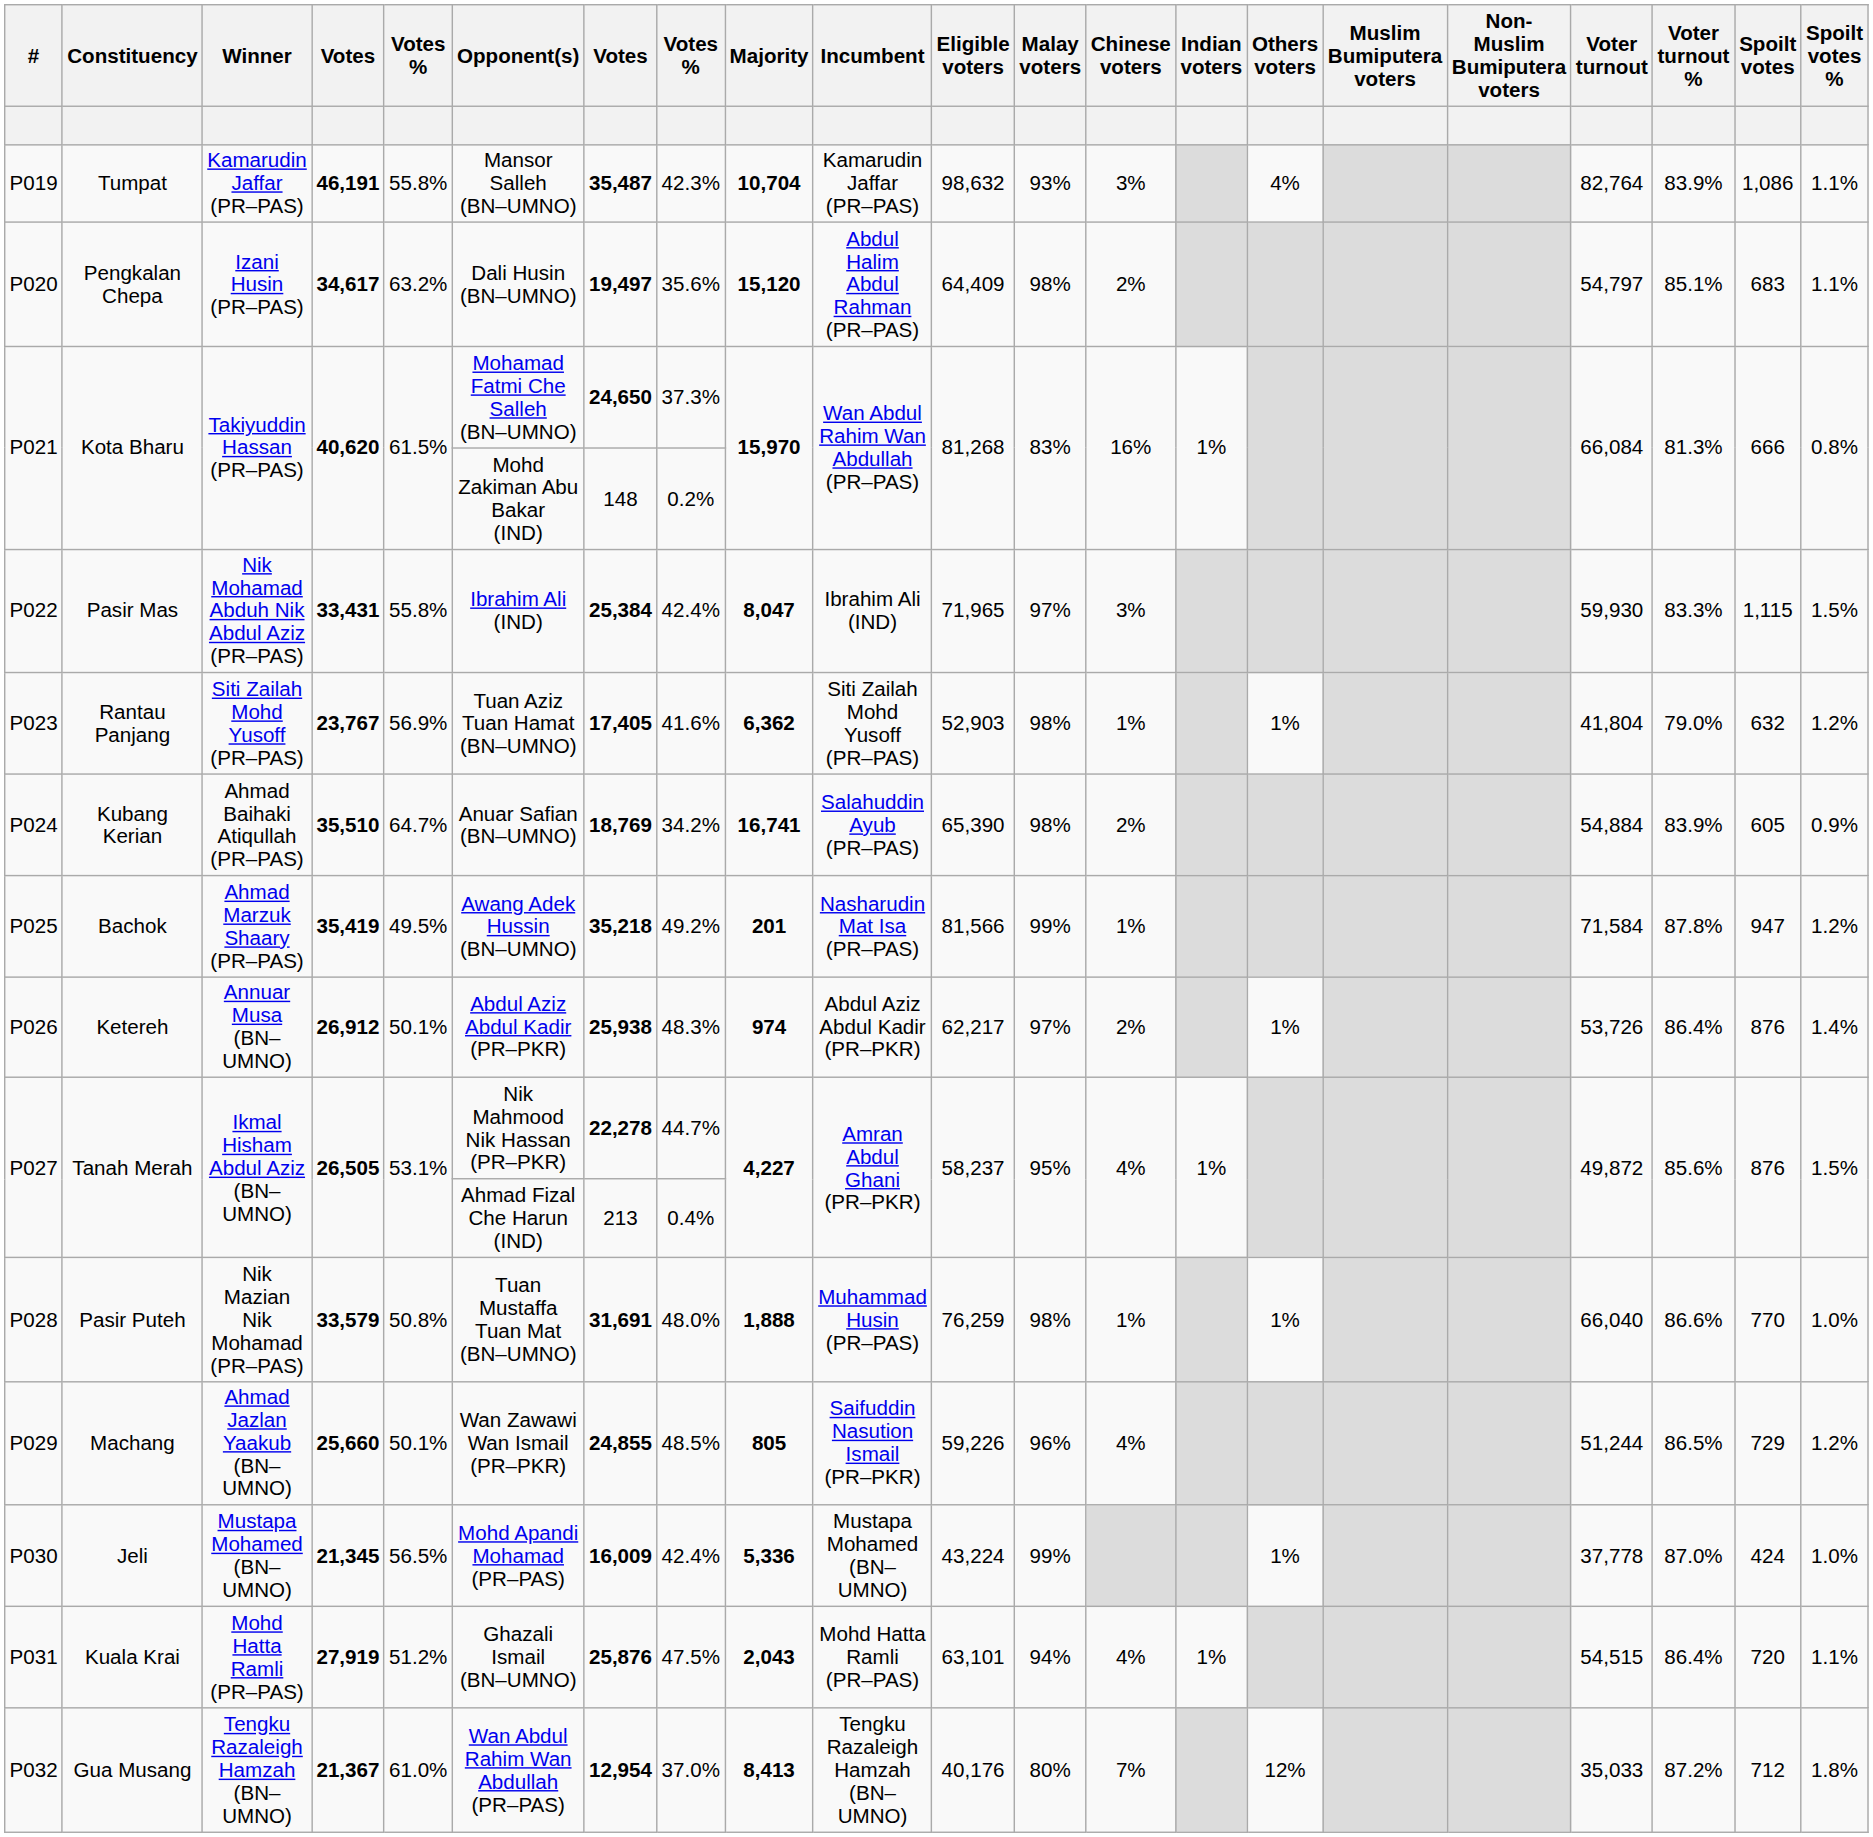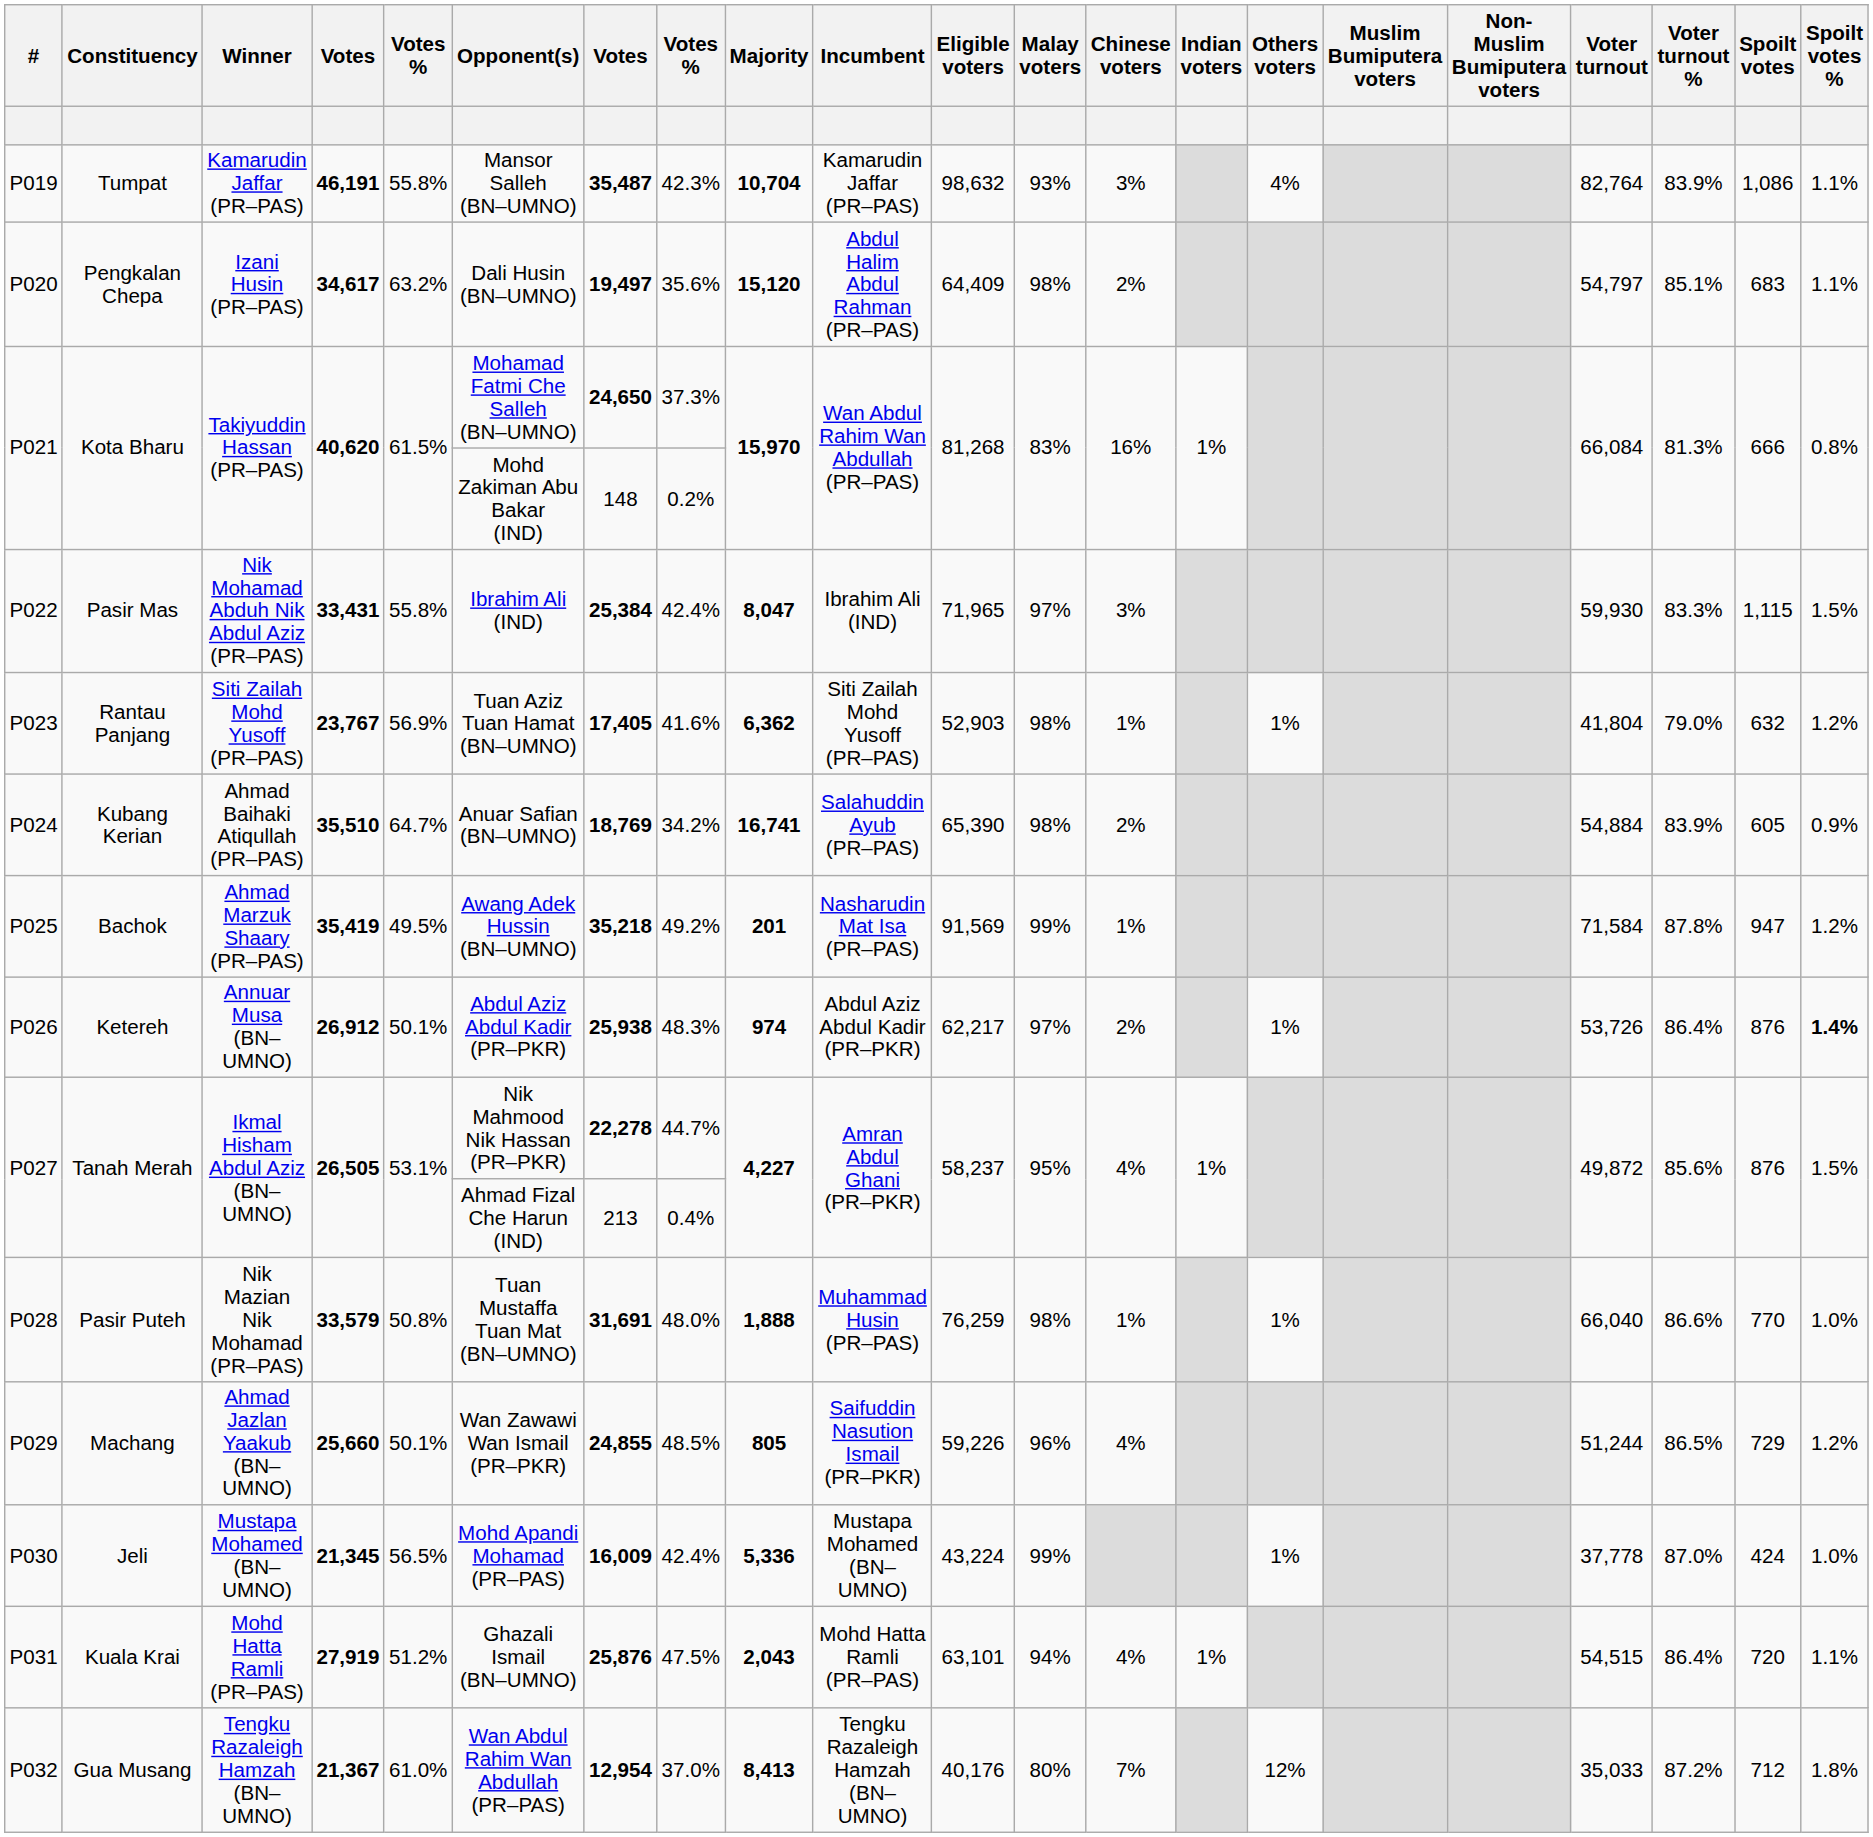P025 | Eligible voters: 81,566 -> 91,569
P026 | Spoilt votes %: normal -> bold
